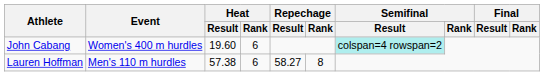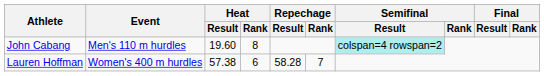John Cabang | Event: Women's 400 m hurdles -> Men's 110 m hurdles
John Cabang | Heat / Rank: 6 -> 8
Lauren Hoffman | Event: Men's 110 m hurdles -> Women's 400 m hurdles
Lauren Hoffman | Repechage / Result: 58.27 -> 58.28
Lauren Hoffman | Repechage / Rank: 8 -> 7
